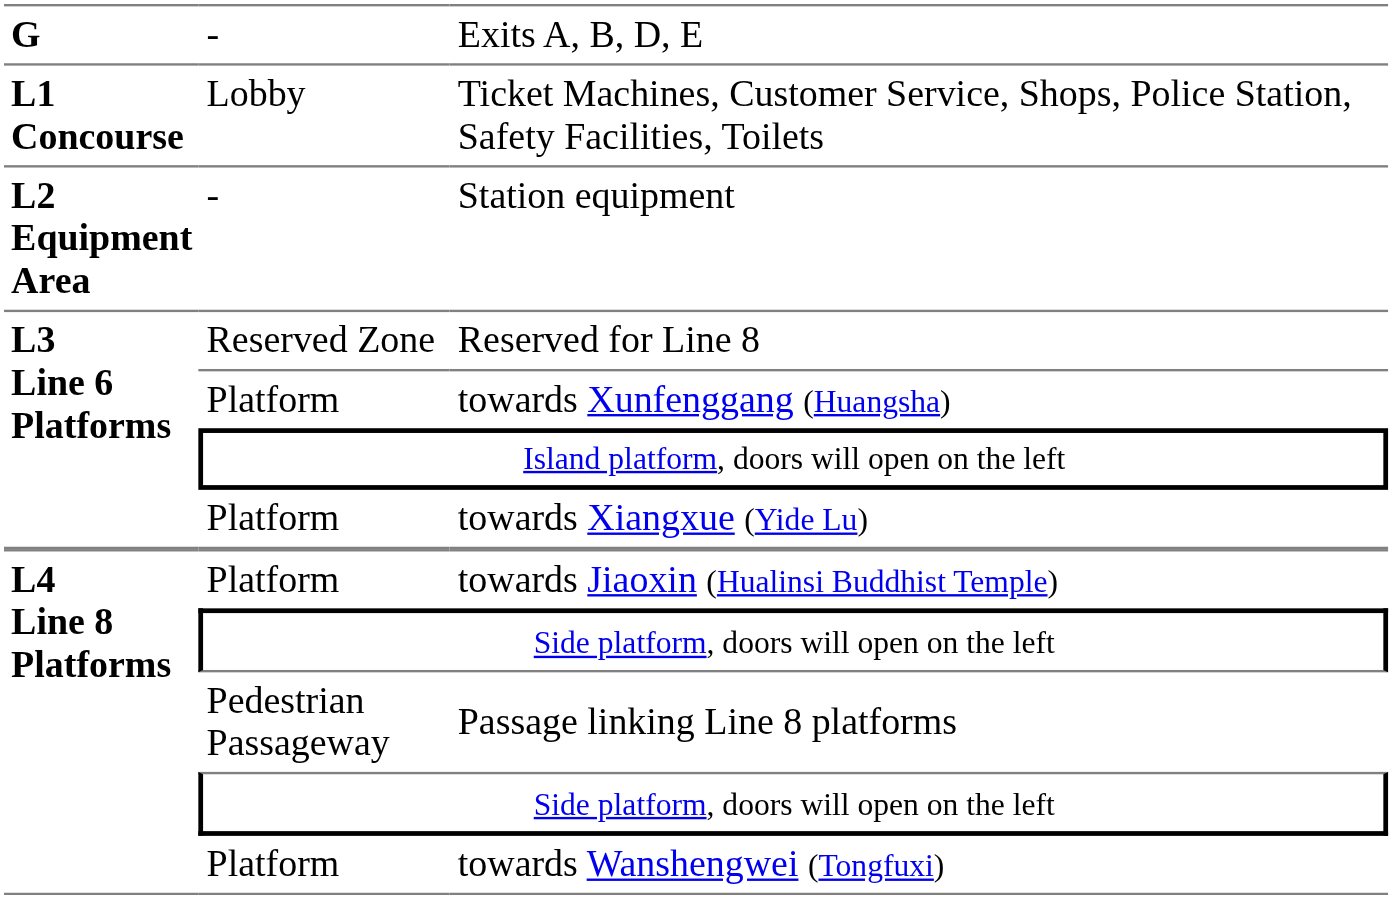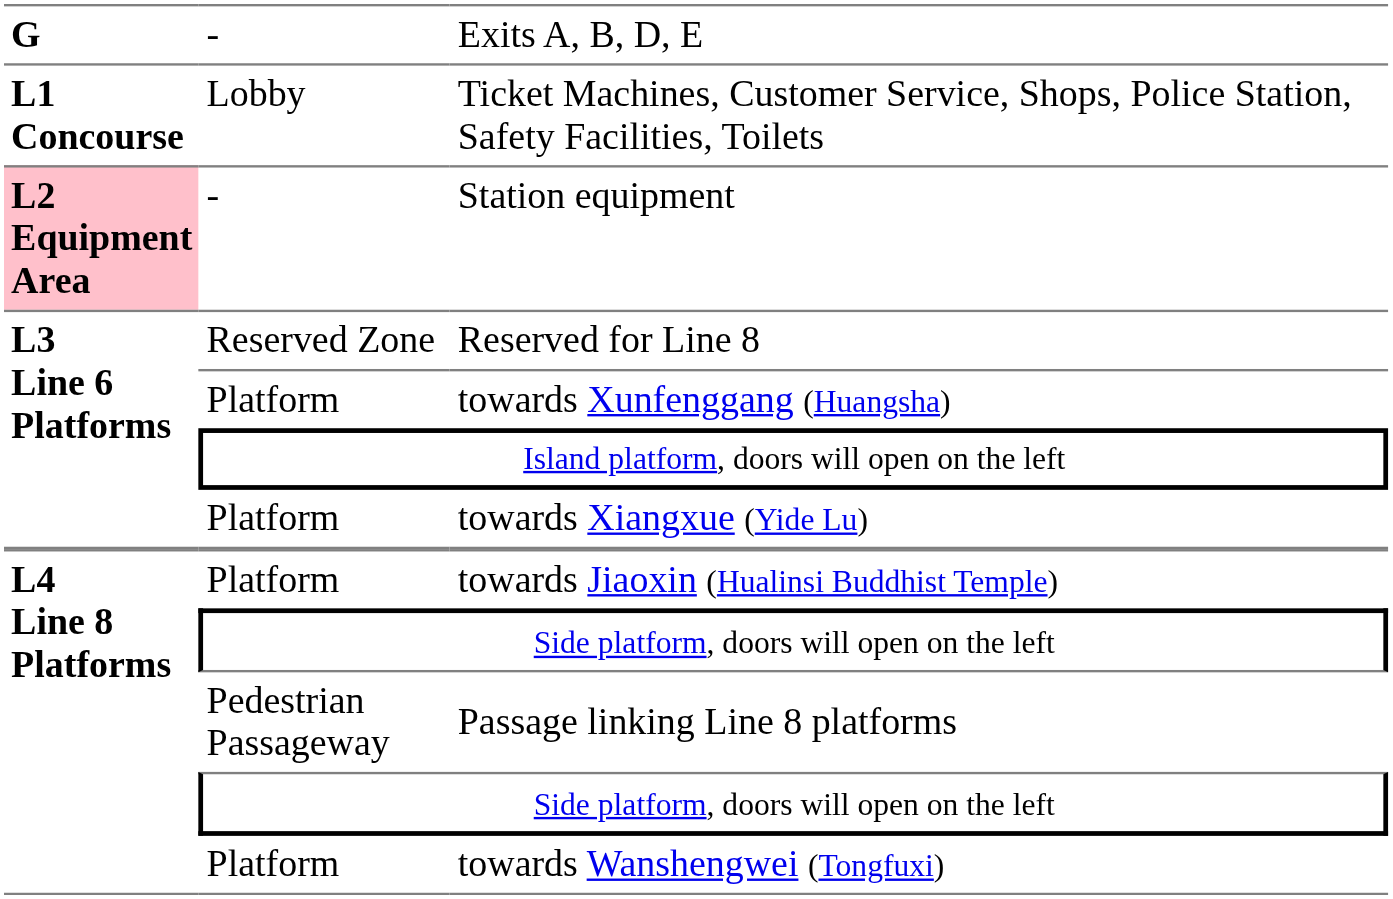Station equipment | column 1: no background -> pink background
